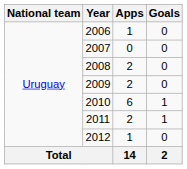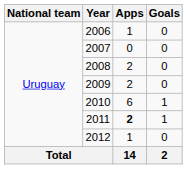2011 | Apps: normal -> bold
